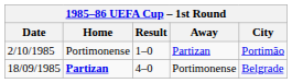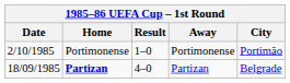row 3 | Away: Partizan -> Portimonense
row 4 | Away: Portimonense -> Partizan
